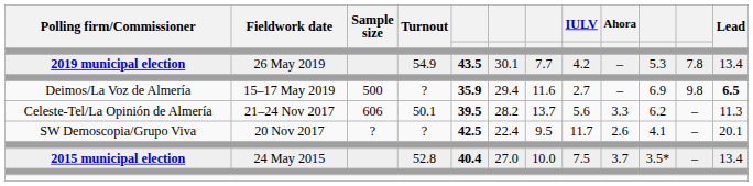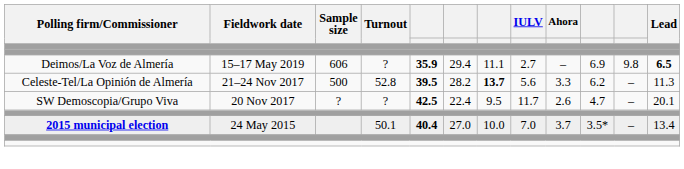- row: 2019 municipal election | 26 May 2019 | 54.9 | 43.5 | 30.1 | 7.7 | 4.2 | – | 5.3 | 7.8 | 13.4
Deimos/La Voz de Almería | Sample size: 500 -> 606
Deimos/La Voz de Almería | column 7: 11.6 -> 11.1
Celeste-Tel/La Opinión de Almería | Sample size: 606 -> 500
Celeste-Tel/La Opinión de Almería | Turnout: 50.1 -> 52.8
Celeste-Tel/La Opinión de Almería | column 7: normal -> bold
SW Demoscopia/Grupo Viva | column 10: 4.1 -> 4.7
2015 municipal election | Turnout: 52.8 -> 50.1
2015 municipal election | IULV: 7.5 -> 7.0
